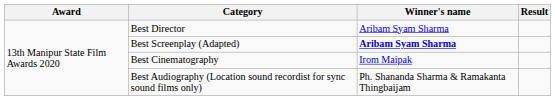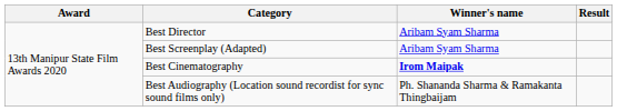Best Screenplay (Adapted) | Winner's name: bold -> normal
Best Cinematography | Winner's name: normal -> bold
